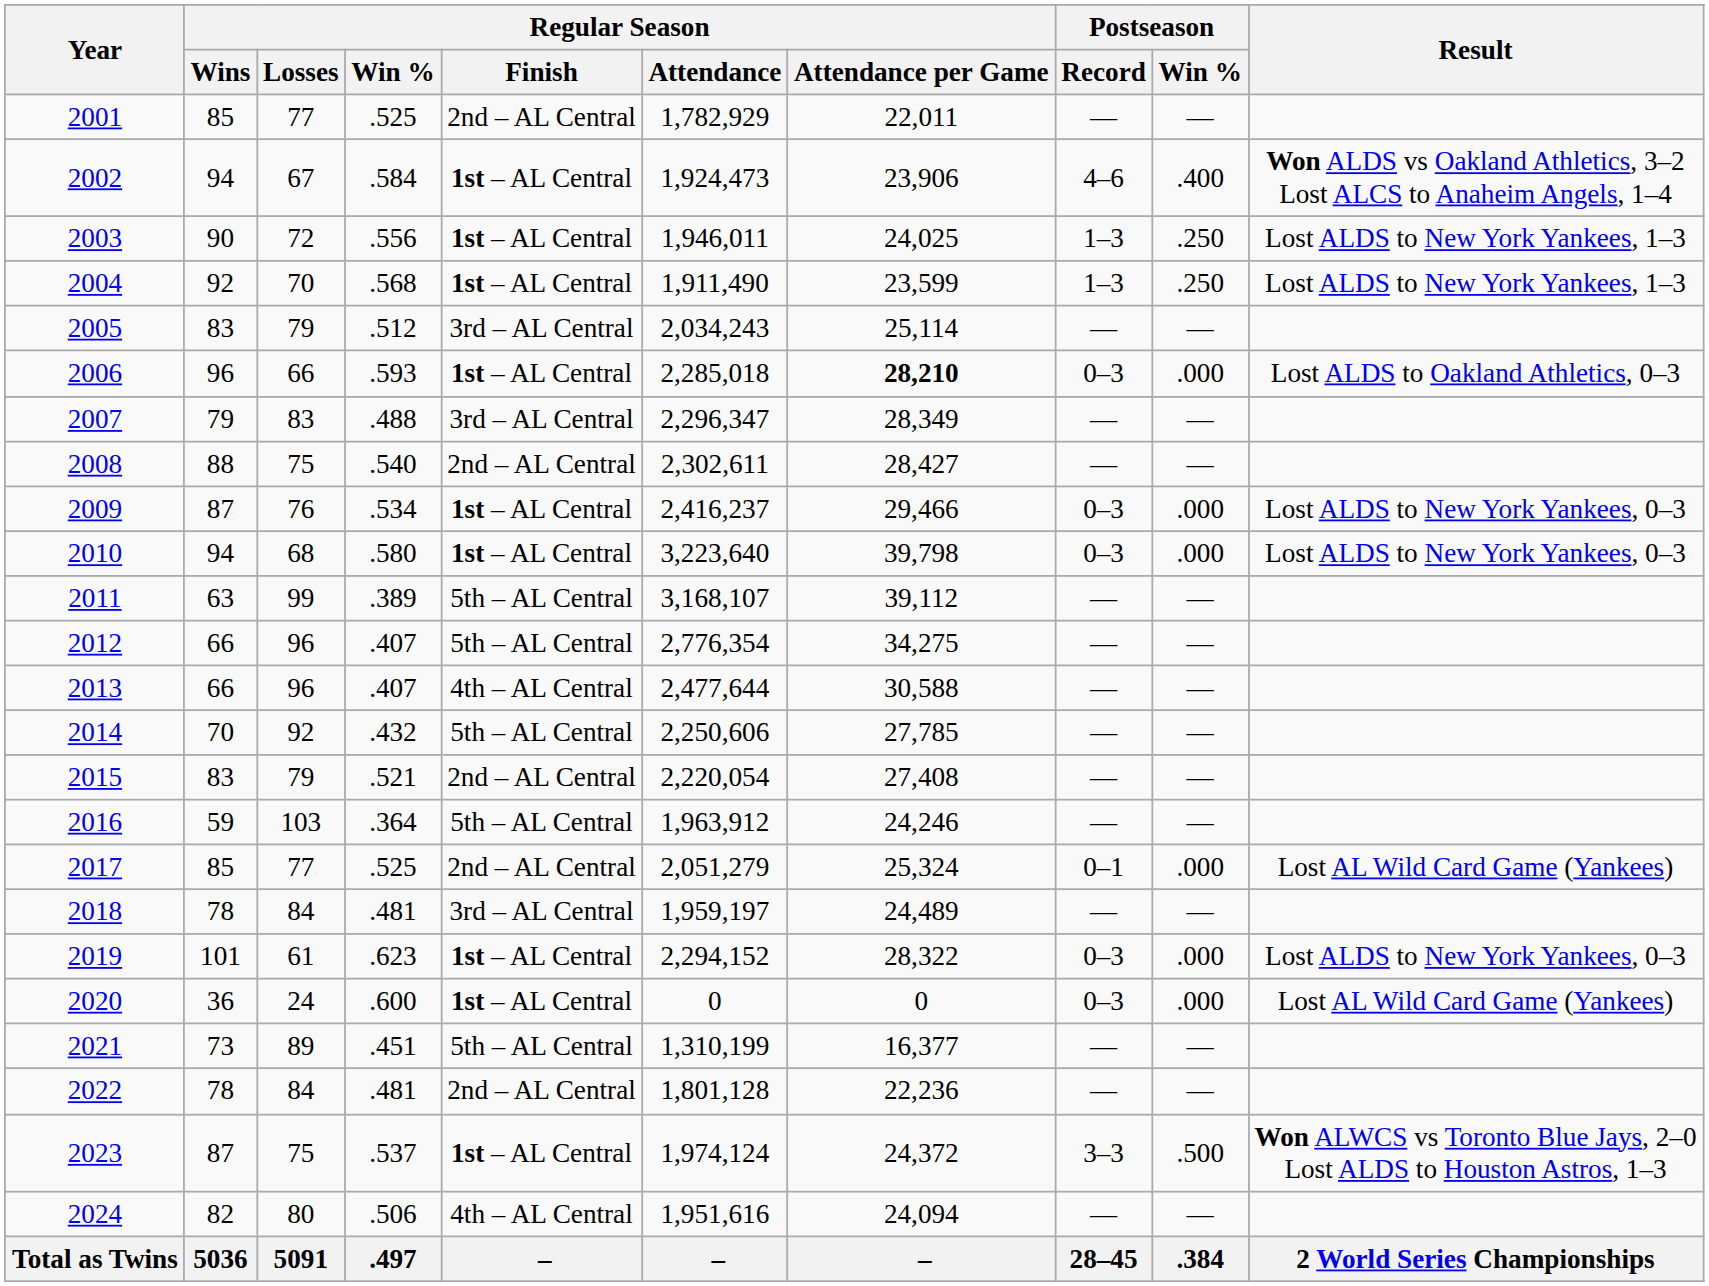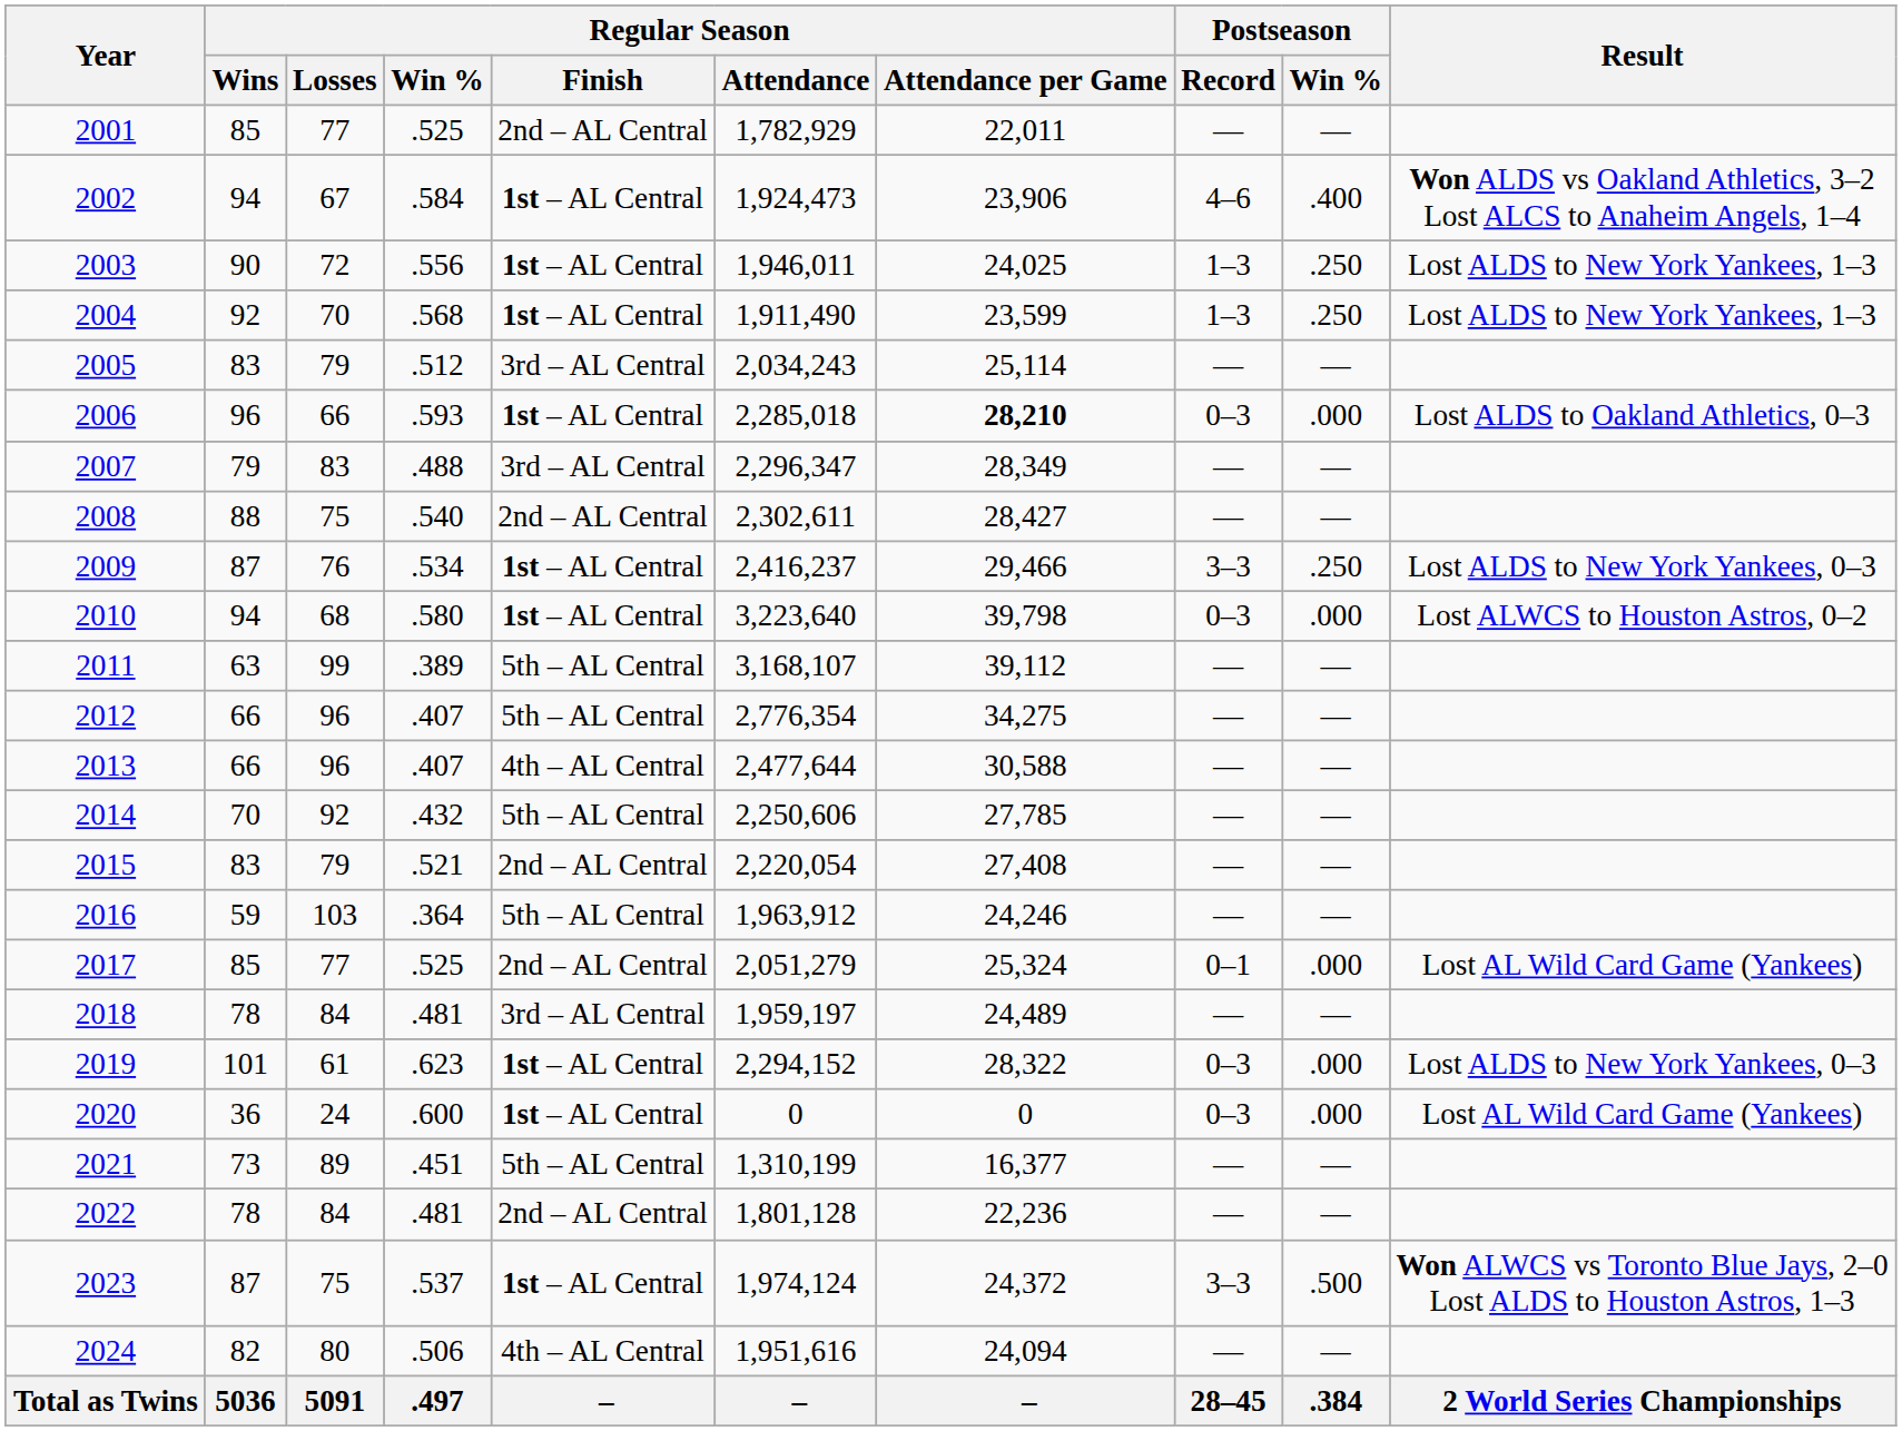2009 | Postseason / Record: 0–3 -> 3–3
2009 | Postseason / Win %: .000 -> .250
2010 | Result: Lost ALDS to New York Yankees, 0–3 -> Lost ALWCS to Houston Astros, 0–2
